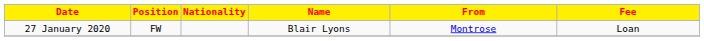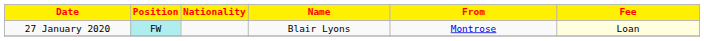27 January 2020 | Position: no background -> paleturquoise background
27 January 2020 | Fee: no background -> lightyellow background
